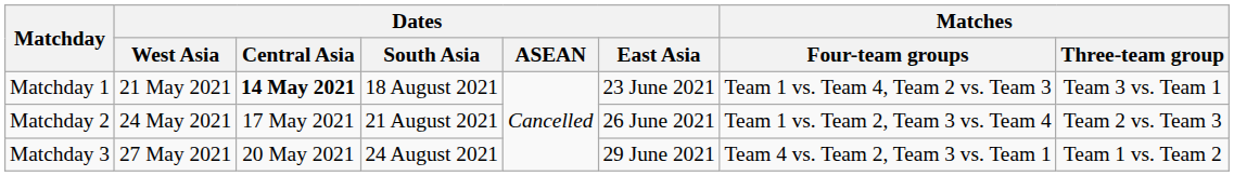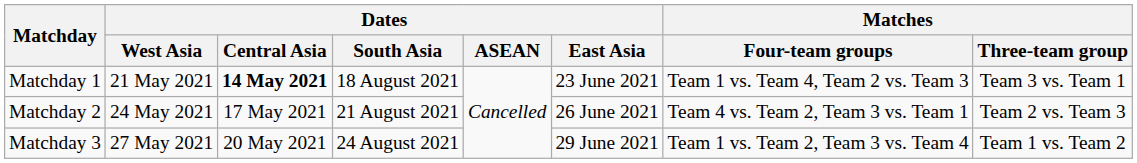Matchday 2 | Matches / Four-team groups: Team 1 vs. Team 2, Team 3 vs. Team 4 -> Team 4 vs. Team 2, Team 3 vs. Team 1
Matchday 3 | Matches / Four-team groups: Team 4 vs. Team 2, Team 3 vs. Team 1 -> Team 1 vs. Team 2, Team 3 vs. Team 4
